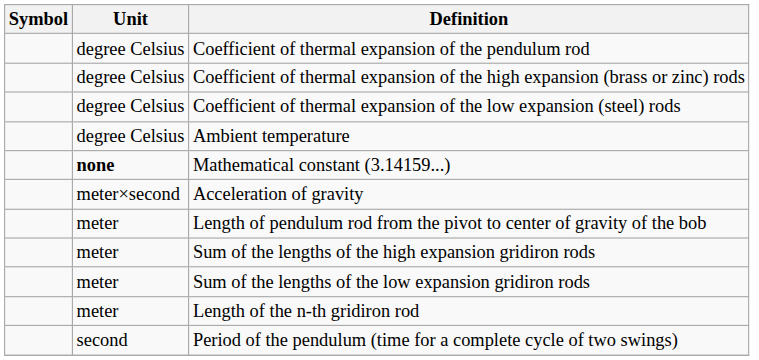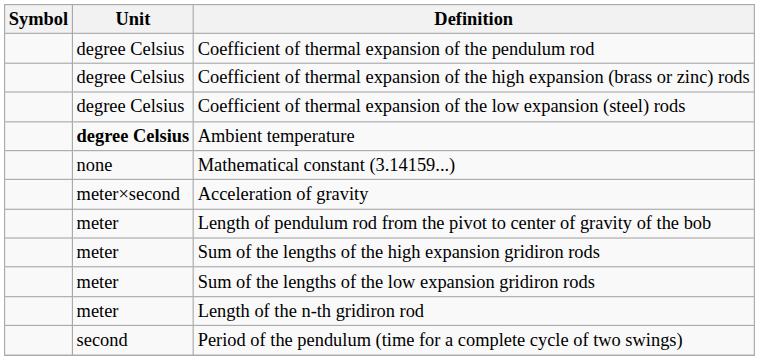Ambient temperature | Unit: normal -> bold
Mathematical constant (3.14159...) | Unit: bold -> normal
